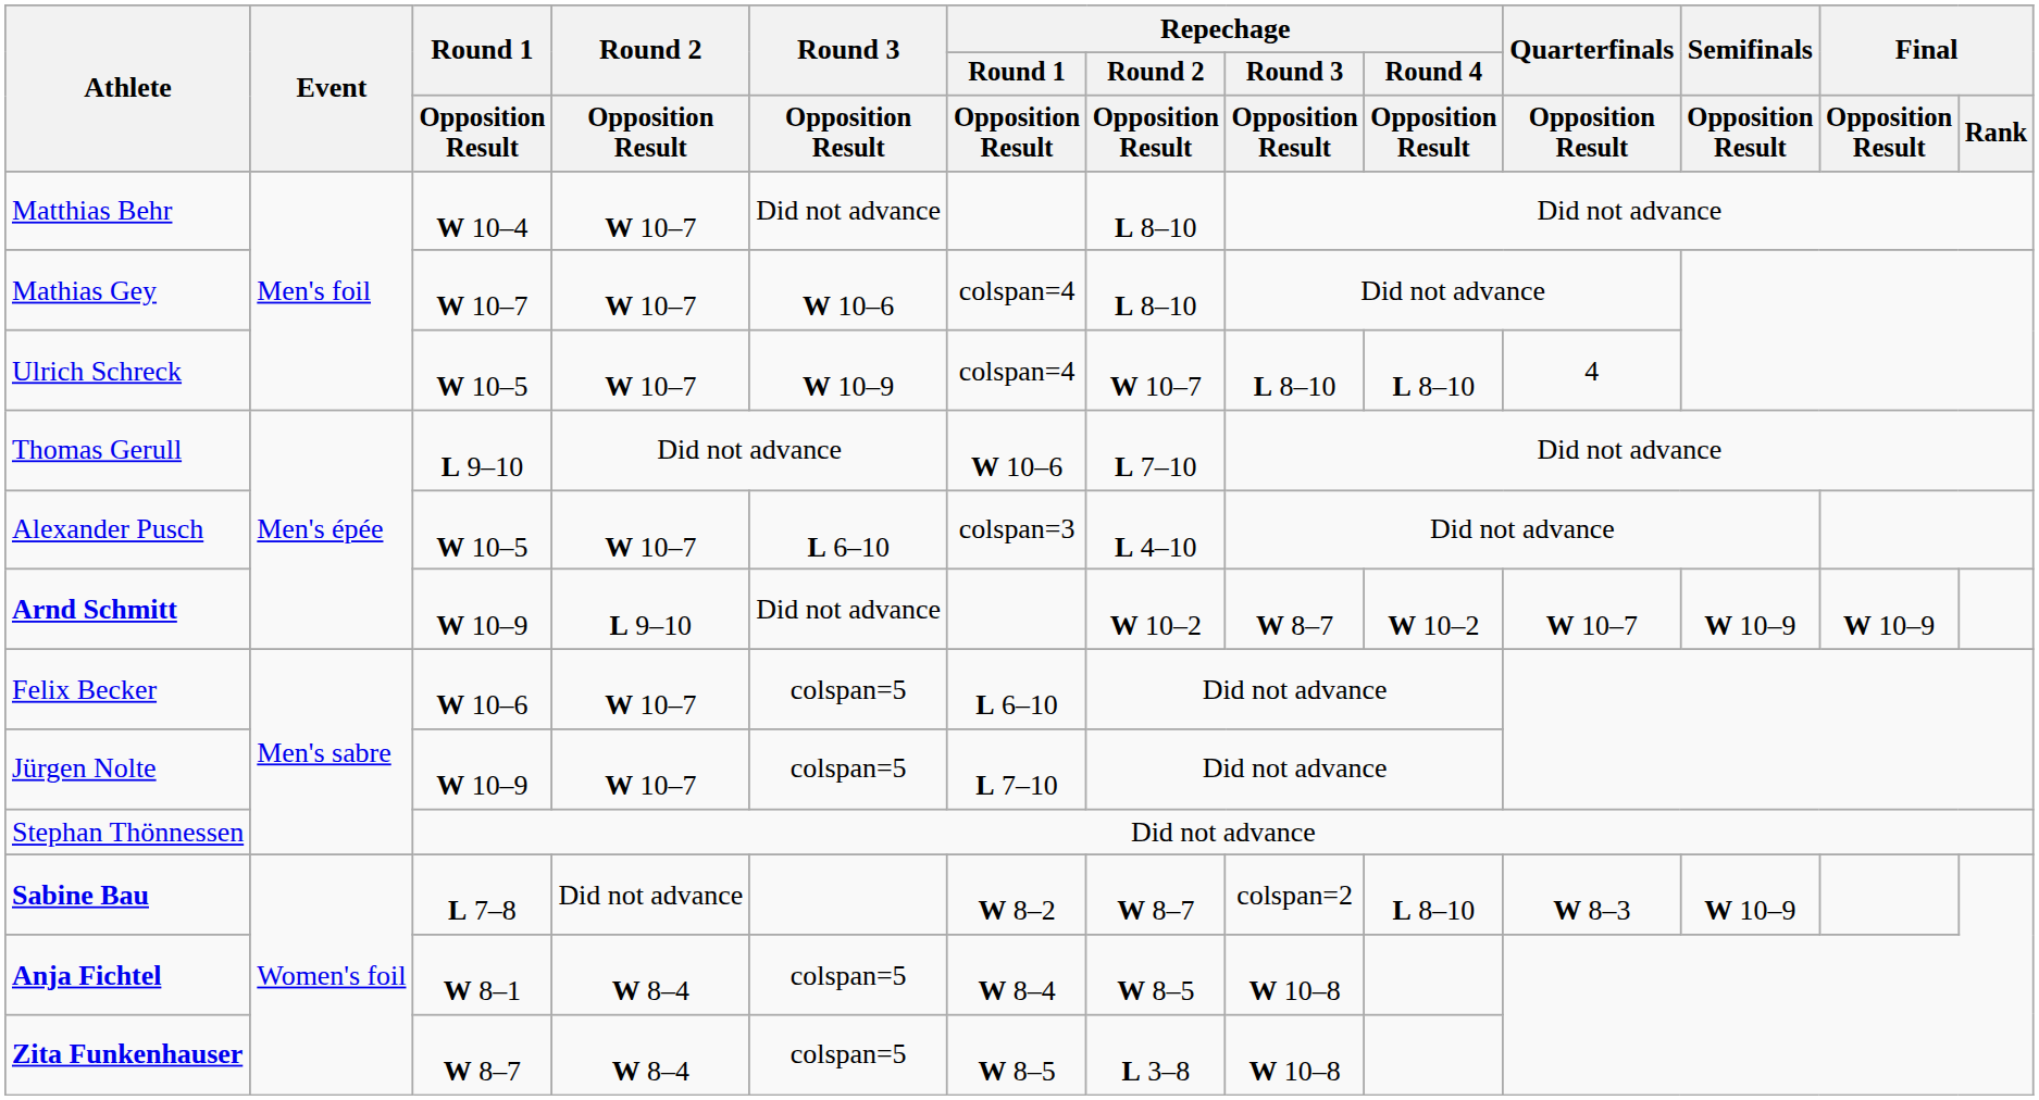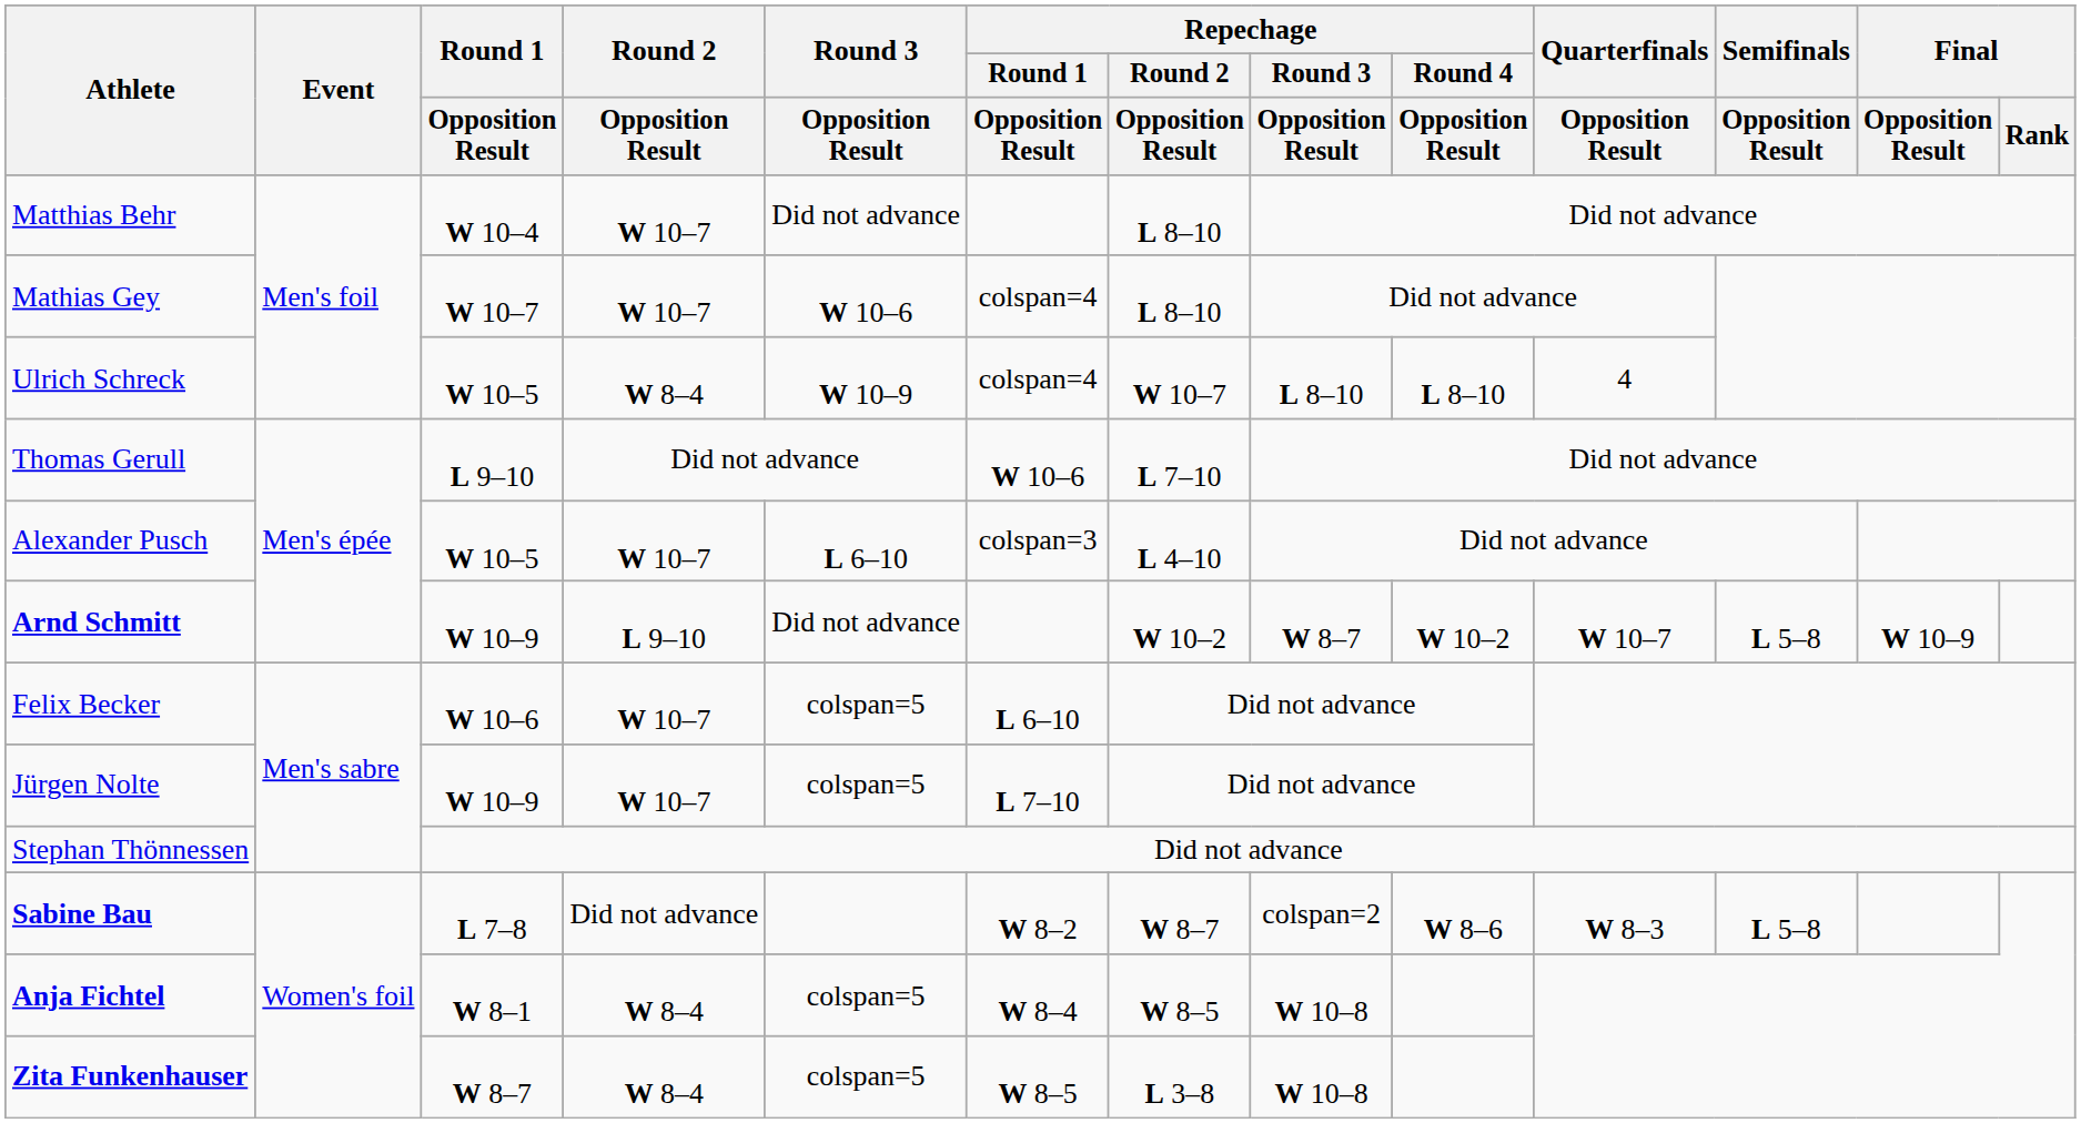Ulrich Schreck | Round 2 / Opposition Result: W 10–7 -> W 8–4
Arnd Schmitt | Semifinals / Opposition Result: W 10–9 -> L 5–8
Sabine Bau | Repechage / Round 4 / Opposition Result: L 8–10 -> W 8–6
Sabine Bau | Semifinals / Opposition Result: W 10–9 -> L 5–8
